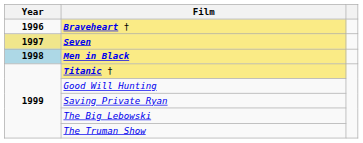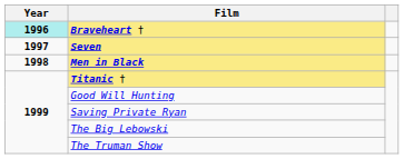Braveheart † | Year: no background -> paleturquoise background
Seven | Year: khaki background -> no background
Men in Black | Year: lightblue background -> no background
